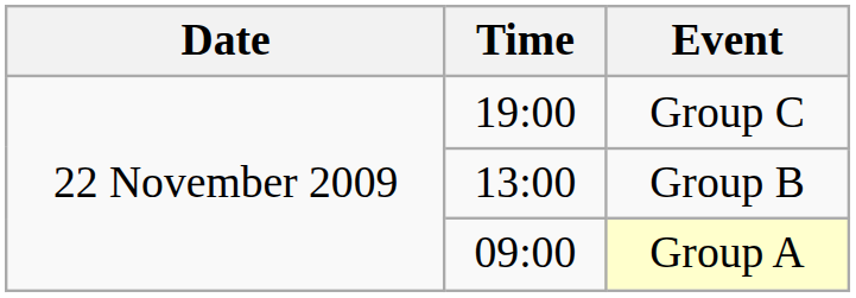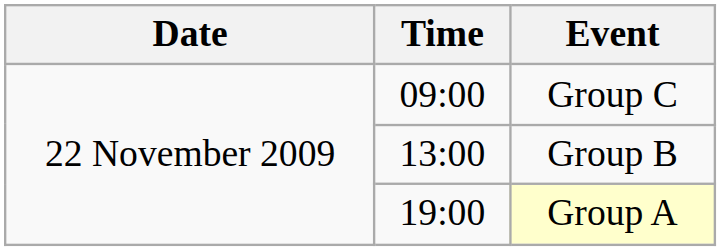Group C | Time: 19:00 -> 09:00
Group A | Time: 09:00 -> 19:00
